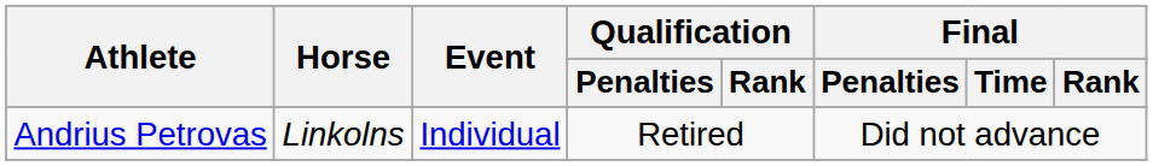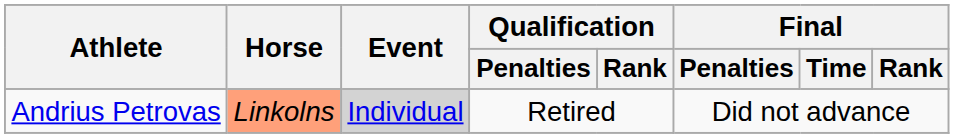Andrius Petrovas | Horse: no background -> lightsalmon background
Andrius Petrovas | Event: no background -> lightgrey background
